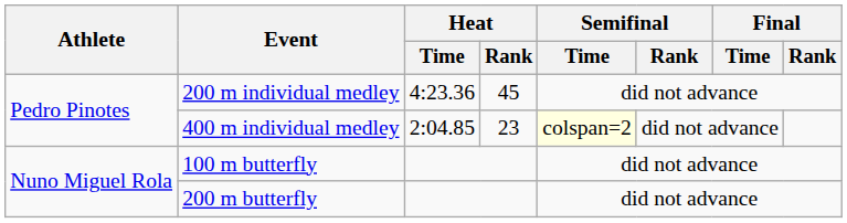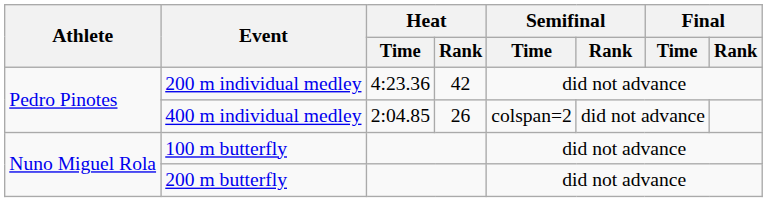200 m individual medley | Heat / Rank: 45 -> 42
400 m individual medley | Heat / Rank: 23 -> 26
400 m individual medley | Semifinal / Time: lightyellow background -> no background
